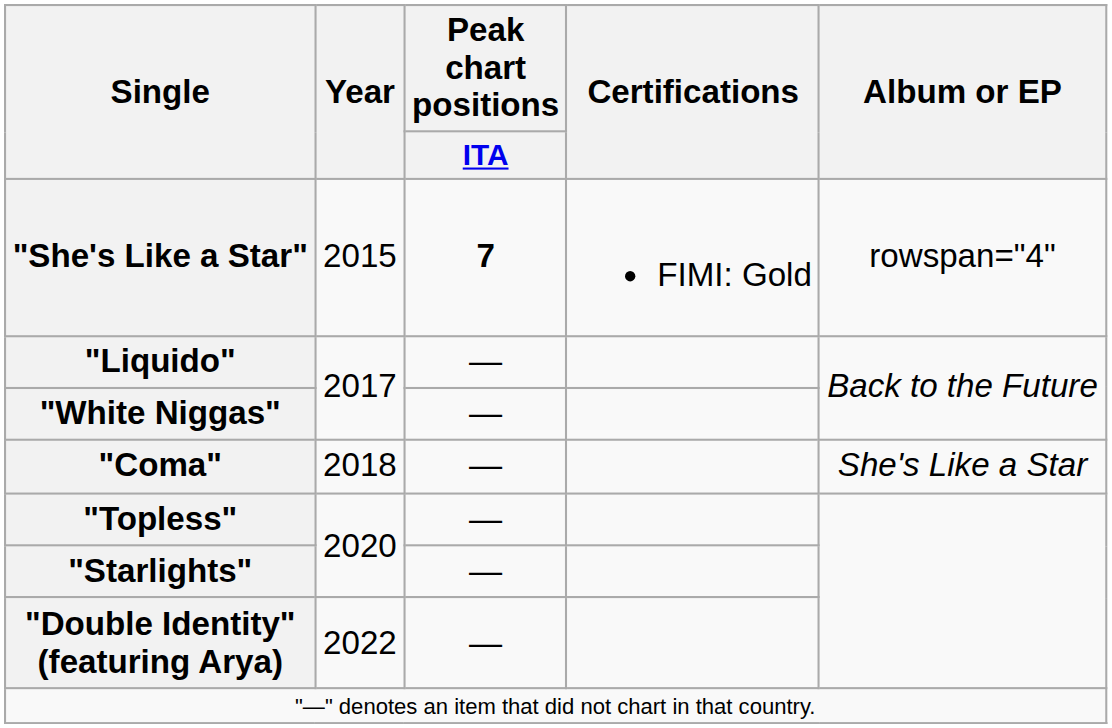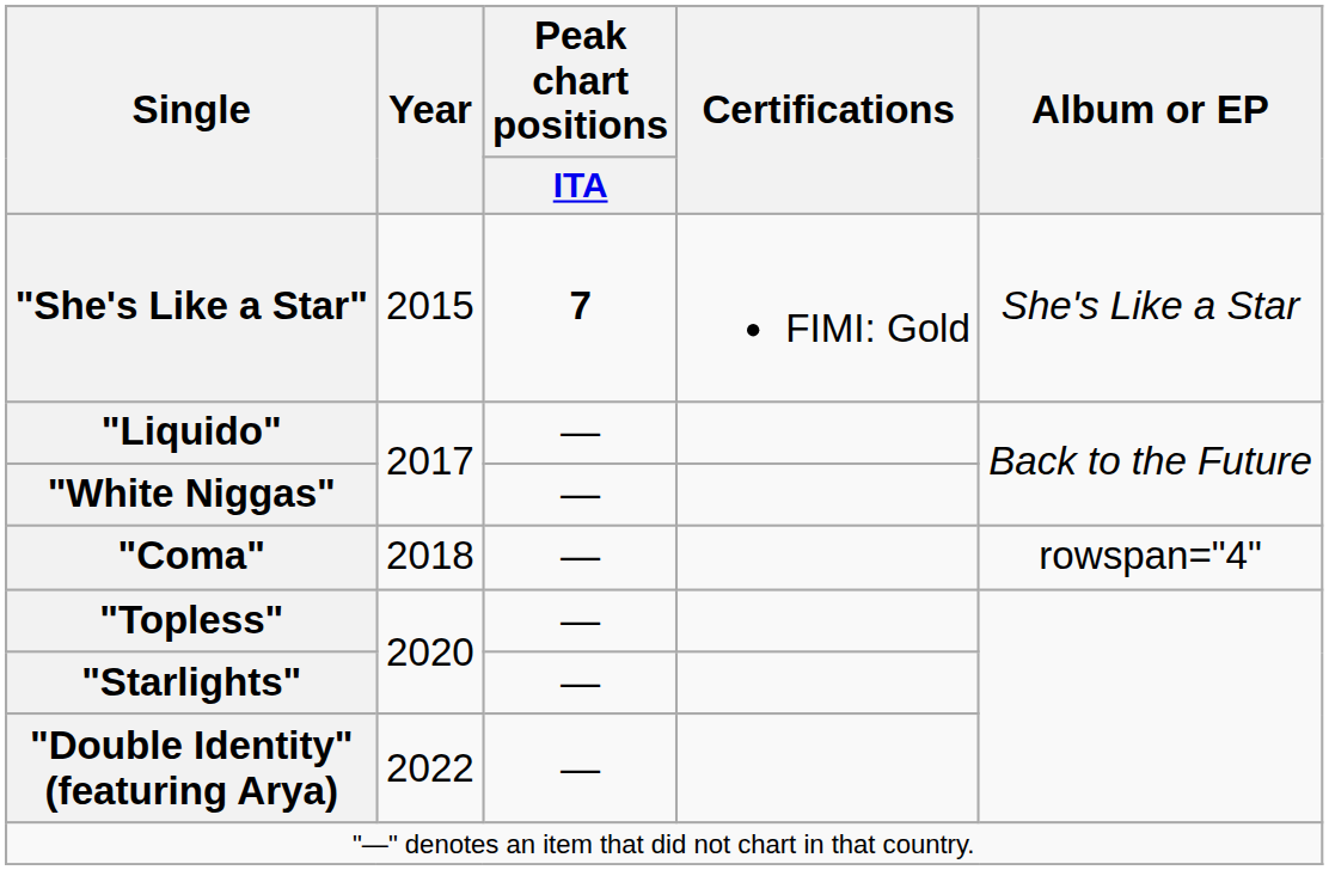"She's Like a Star" | Album or EP: rowspan="4" -> She's Like a Star
"Coma" | Album or EP: She's Like a Star -> rowspan="4"
